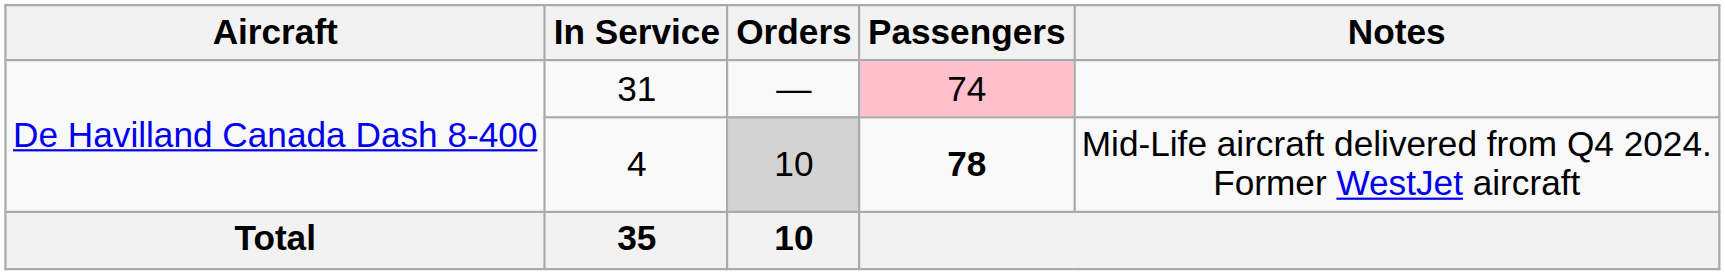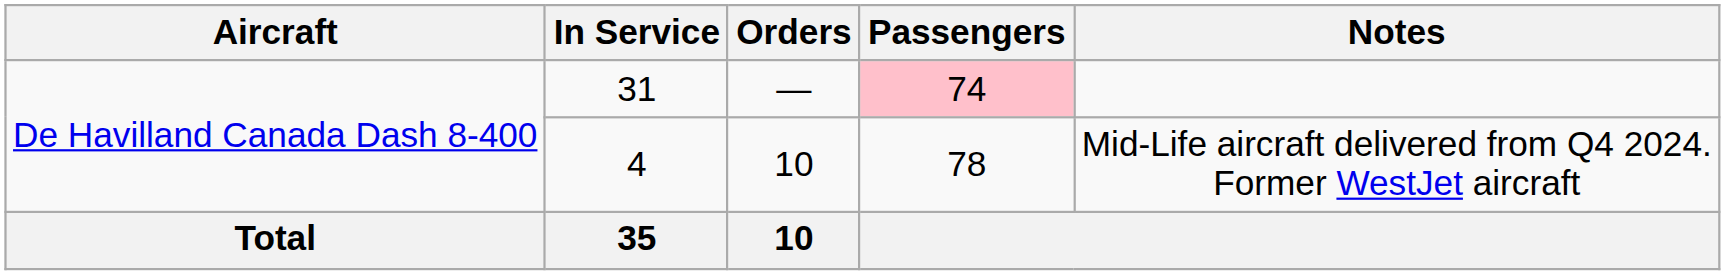4 | Orders: lightgrey background -> no background
4 | Passengers: bold -> normal
